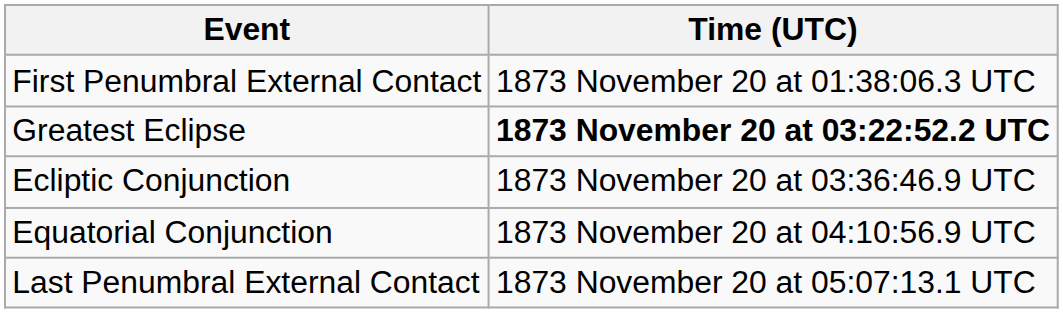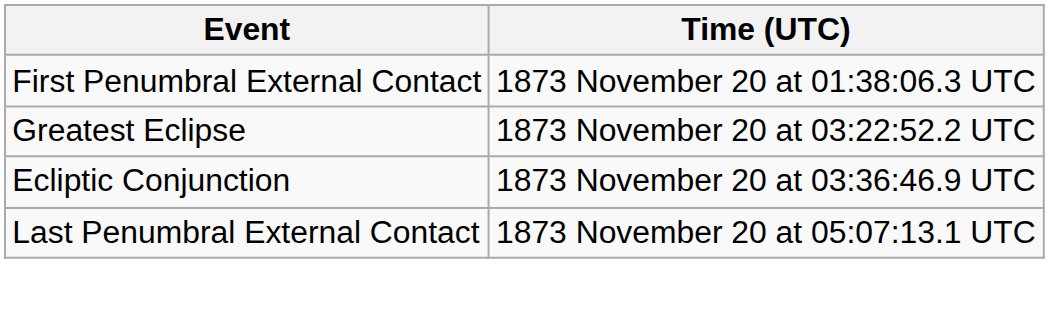Greatest Eclipse | Time (UTC): bold -> normal
- row: Equatorial Conjunction | 1873 November 20 at 04:10:56.9 UTC
